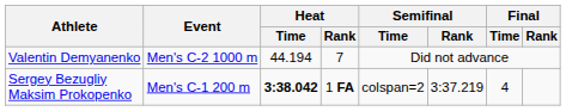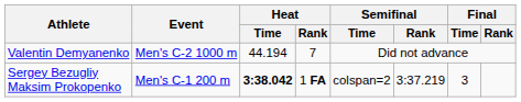Sergey Bezugliy Maksim Prokopenko | Final / Time: 4 -> 3
